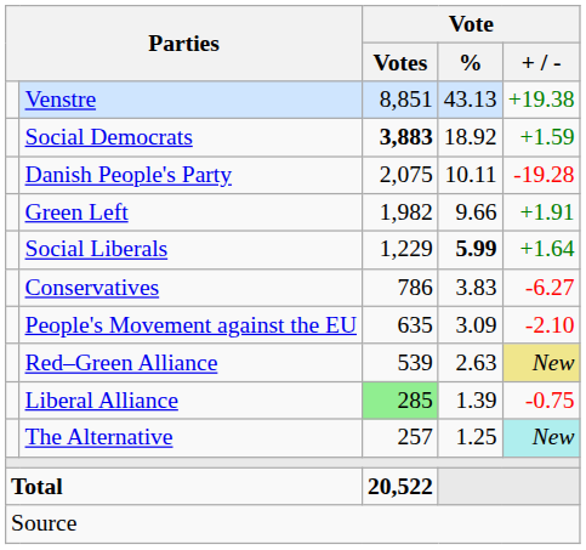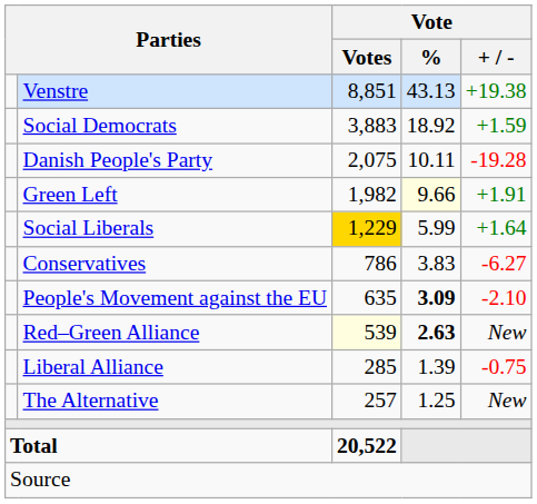Social Democrats | Vote / Votes: bold -> normal
Green Left | Vote / %: no background -> lightyellow background
Social Liberals | Vote / Votes: no background -> gold background
Social Liberals | Vote / %: bold -> normal
People's Movement against the EU | Vote / %: normal -> bold
Red–Green Alliance | Vote / Votes: no background -> lightyellow background
Red–Green Alliance | Vote / %: normal -> bold
Red–Green Alliance | Vote / + / -: khaki background -> no background
Liberal Alliance | Vote / Votes: lightgreen background -> no background
The Alternative | Vote / + / -: paleturquoise background -> no background
